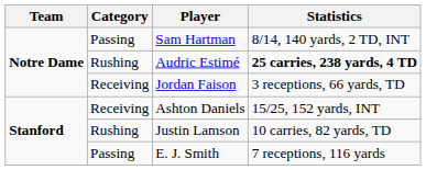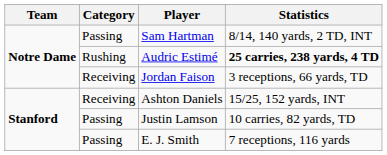Justin Lamson | Category: Rushing -> Passing
